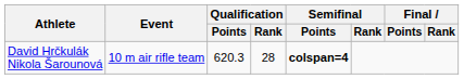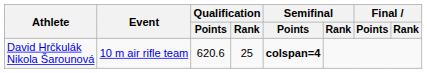David Hrčkulák Nikola Šarounová | Qualification / Points: 620.3 -> 620.6
David Hrčkulák Nikola Šarounová | Qualification / Rank: 28 -> 25
